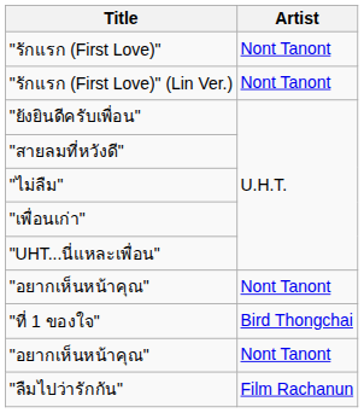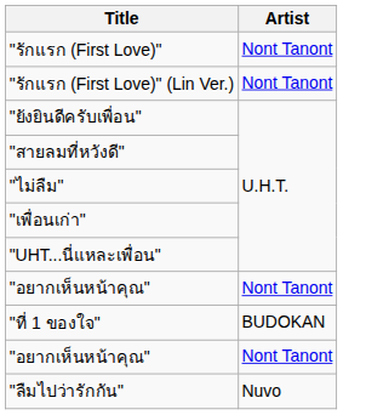row 10 | Artist: Bird Thongchai -> BUDOKAN
row 12 | Artist: Film Rachanun -> Nuvo
